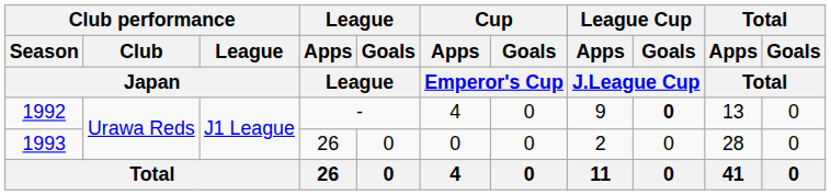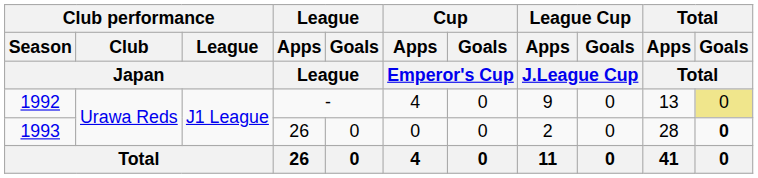1992 | League Cup / Goals / J.League Cup: bold -> normal
1992 | Total / Goals / Total: no background -> khaki background
1993 | Total / Goals / Total: normal -> bold
